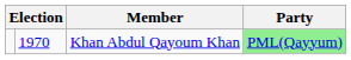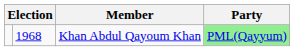Khan Abdul Qayoum Khan | column 2: 1970 -> 1968
